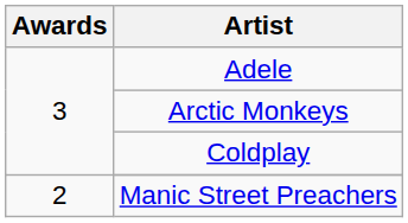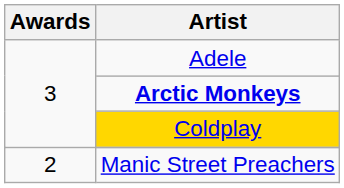Arctic Monkeys | Artist: normal -> bold
Coldplay | Artist: no background -> gold background
